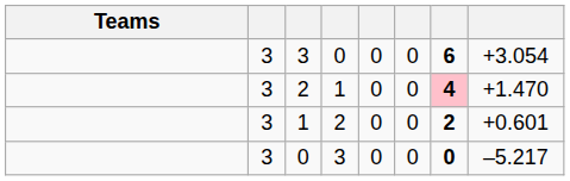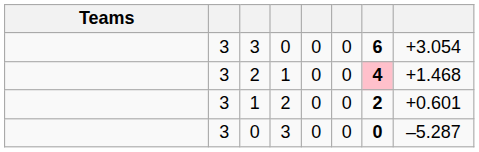row 3 | column 8: +1.470 -> +1.468
row 5 | column 8: –5.217 -> –5.287
